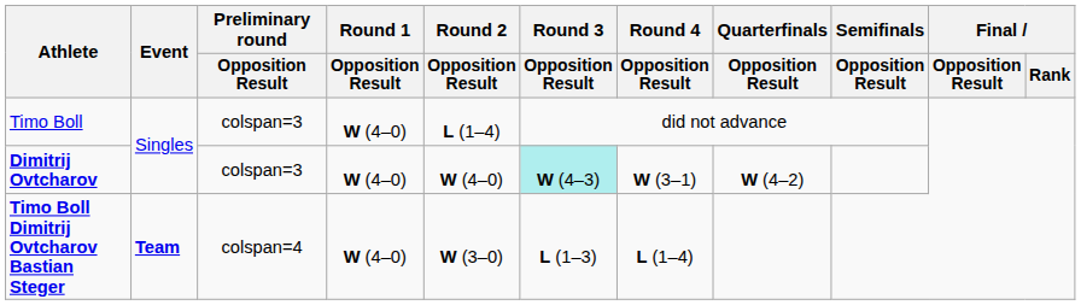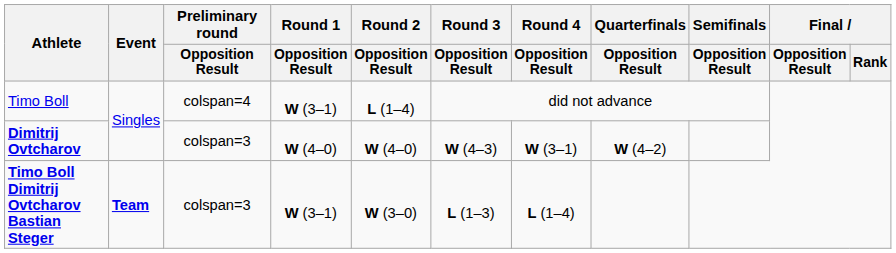Timo Boll | Preliminary round / Opposition Result: colspan=3 -> colspan=4
Timo Boll | Round 1 / Opposition Result: W (4–0) -> W (3–1)
Dimitrij Ovtcharov | Round 3 / Opposition Result: paleturquoise background -> no background
Timo Boll Dimitrij Ovtcharov Bastian Steger | Preliminary round / Opposition Result: colspan=4 -> colspan=3
Timo Boll Dimitrij Ovtcharov Bastian Steger | Round 1 / Opposition Result: W (4–0) -> W (3–1)
